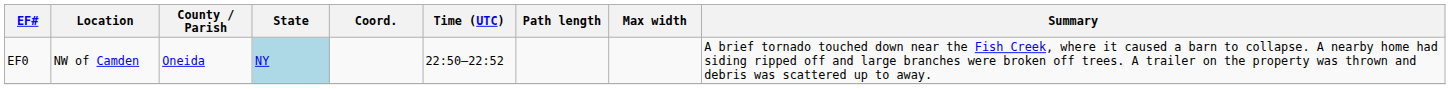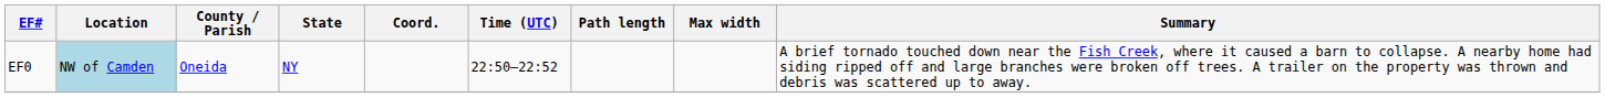EF0 | Location: no background -> lightblue background
EF0 | State: lightblue background -> no background
